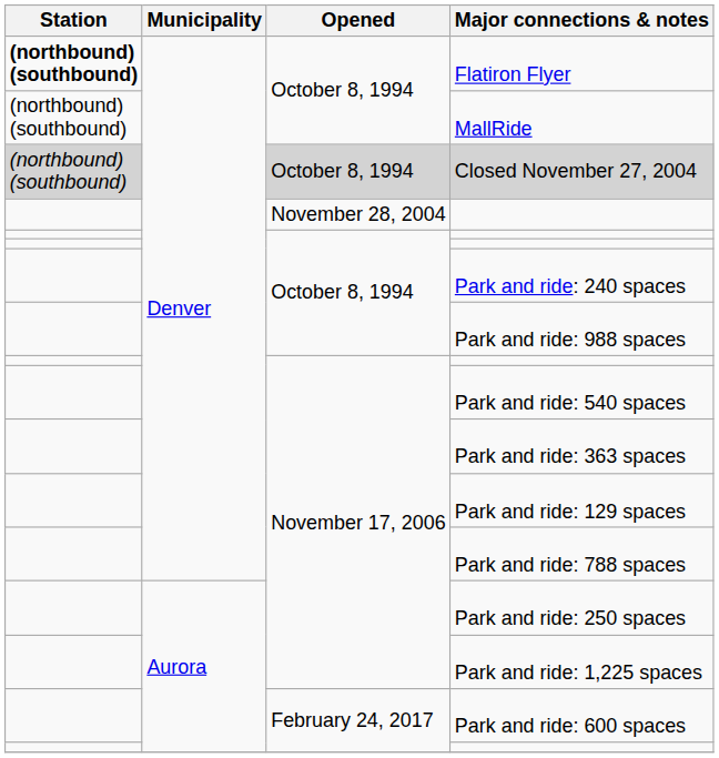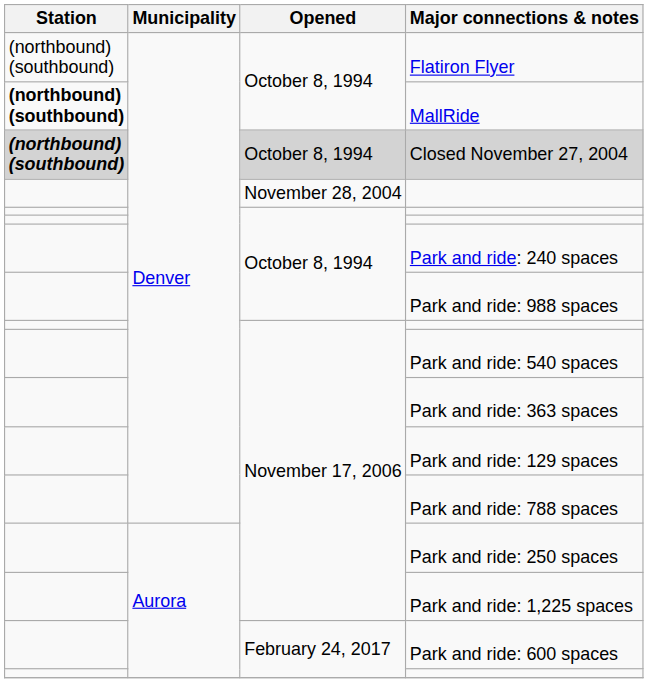Flatiron Flyer | Station: bold -> normal
MallRide | Station: normal -> bold
Closed November 27, 2004 | Station: normal -> bold
